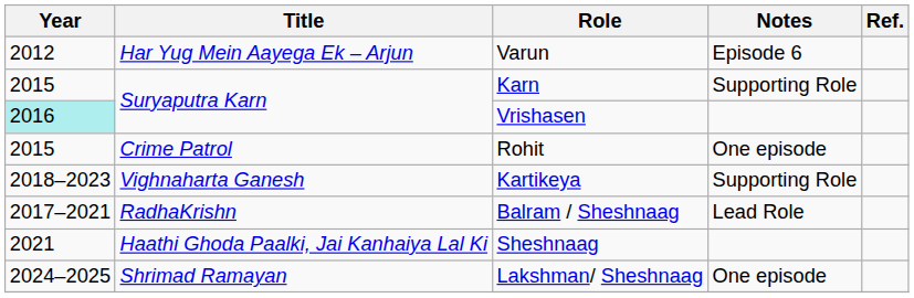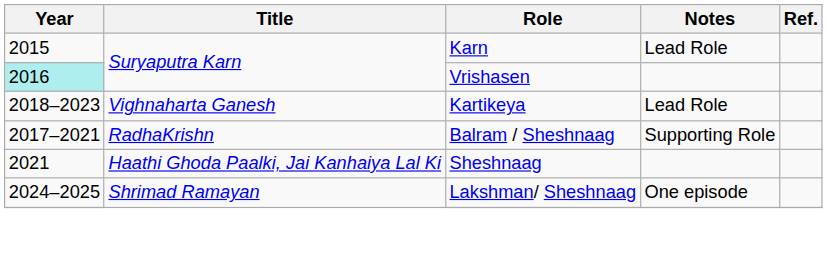- row: 2012 | Har Yug Mein Aayega Ek – Arjun | Varun | Episode 6
Karn | Notes: Supporting Role -> Lead Role
- row: 2015 | Crime Patrol | Rohit | One episode
Kartikeya | Notes: Supporting Role -> Lead Role
Balram / Sheshnaag | Notes: Lead Role -> Supporting Role
